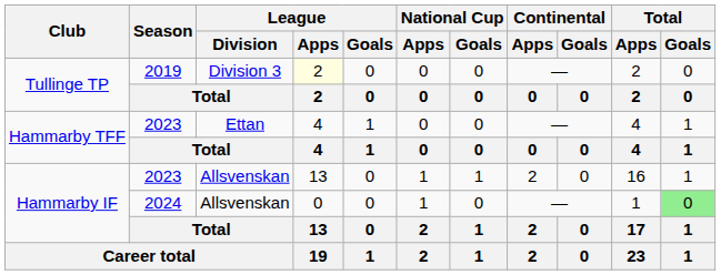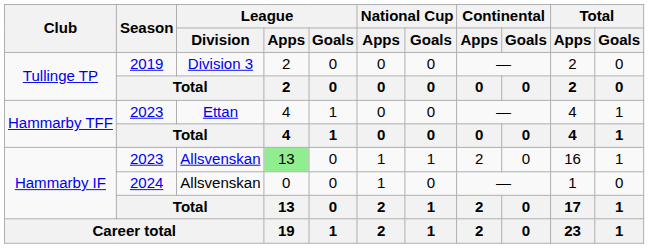row 3 | League / Apps: lightyellow background -> no background
row 7 | League / Apps: no background -> lightgreen background
row 8 | Total / Goals: lightgreen background -> no background
